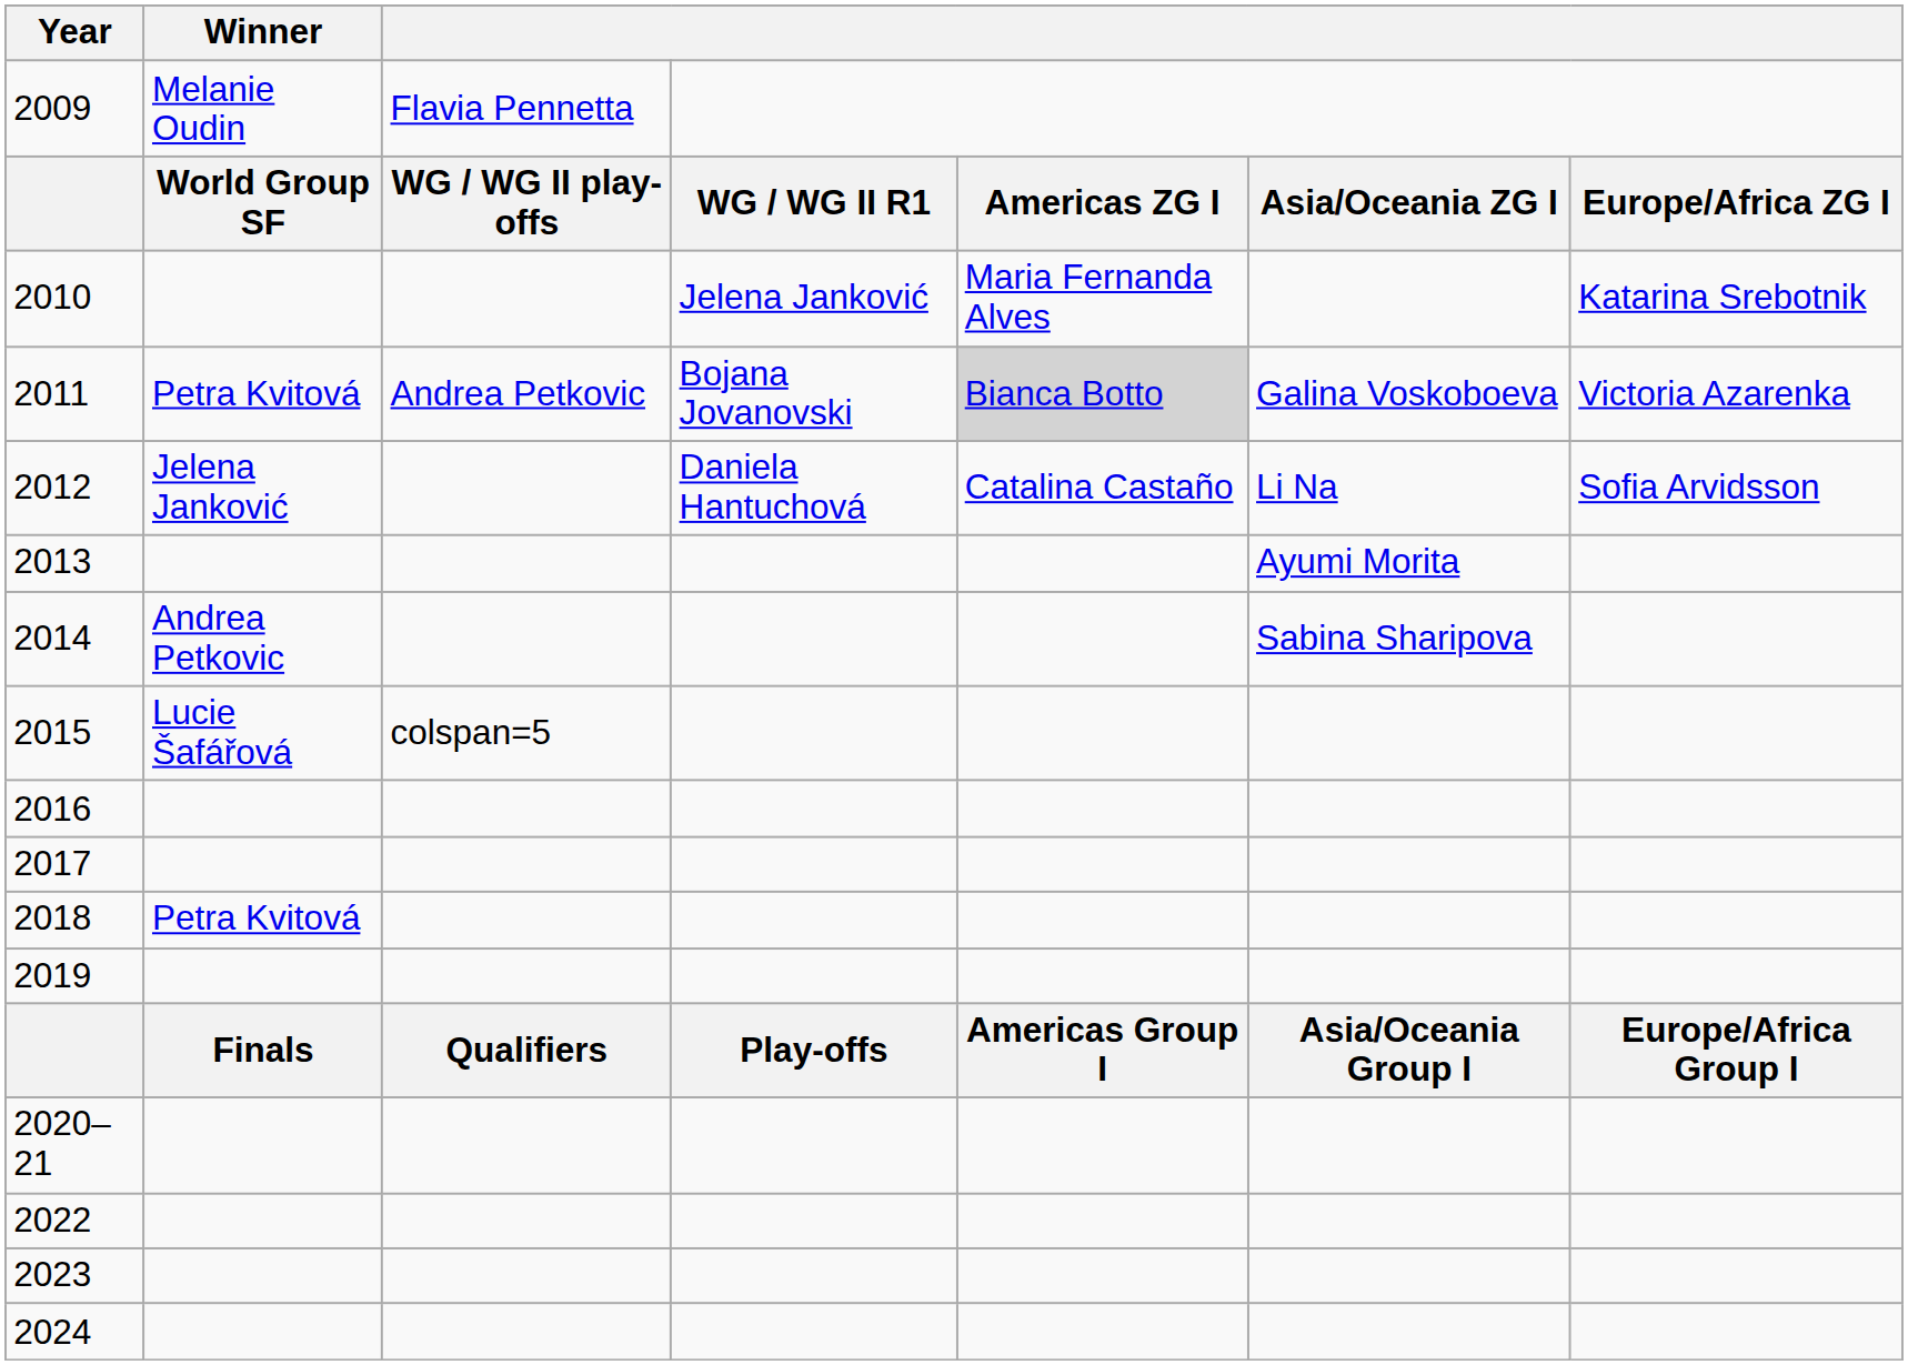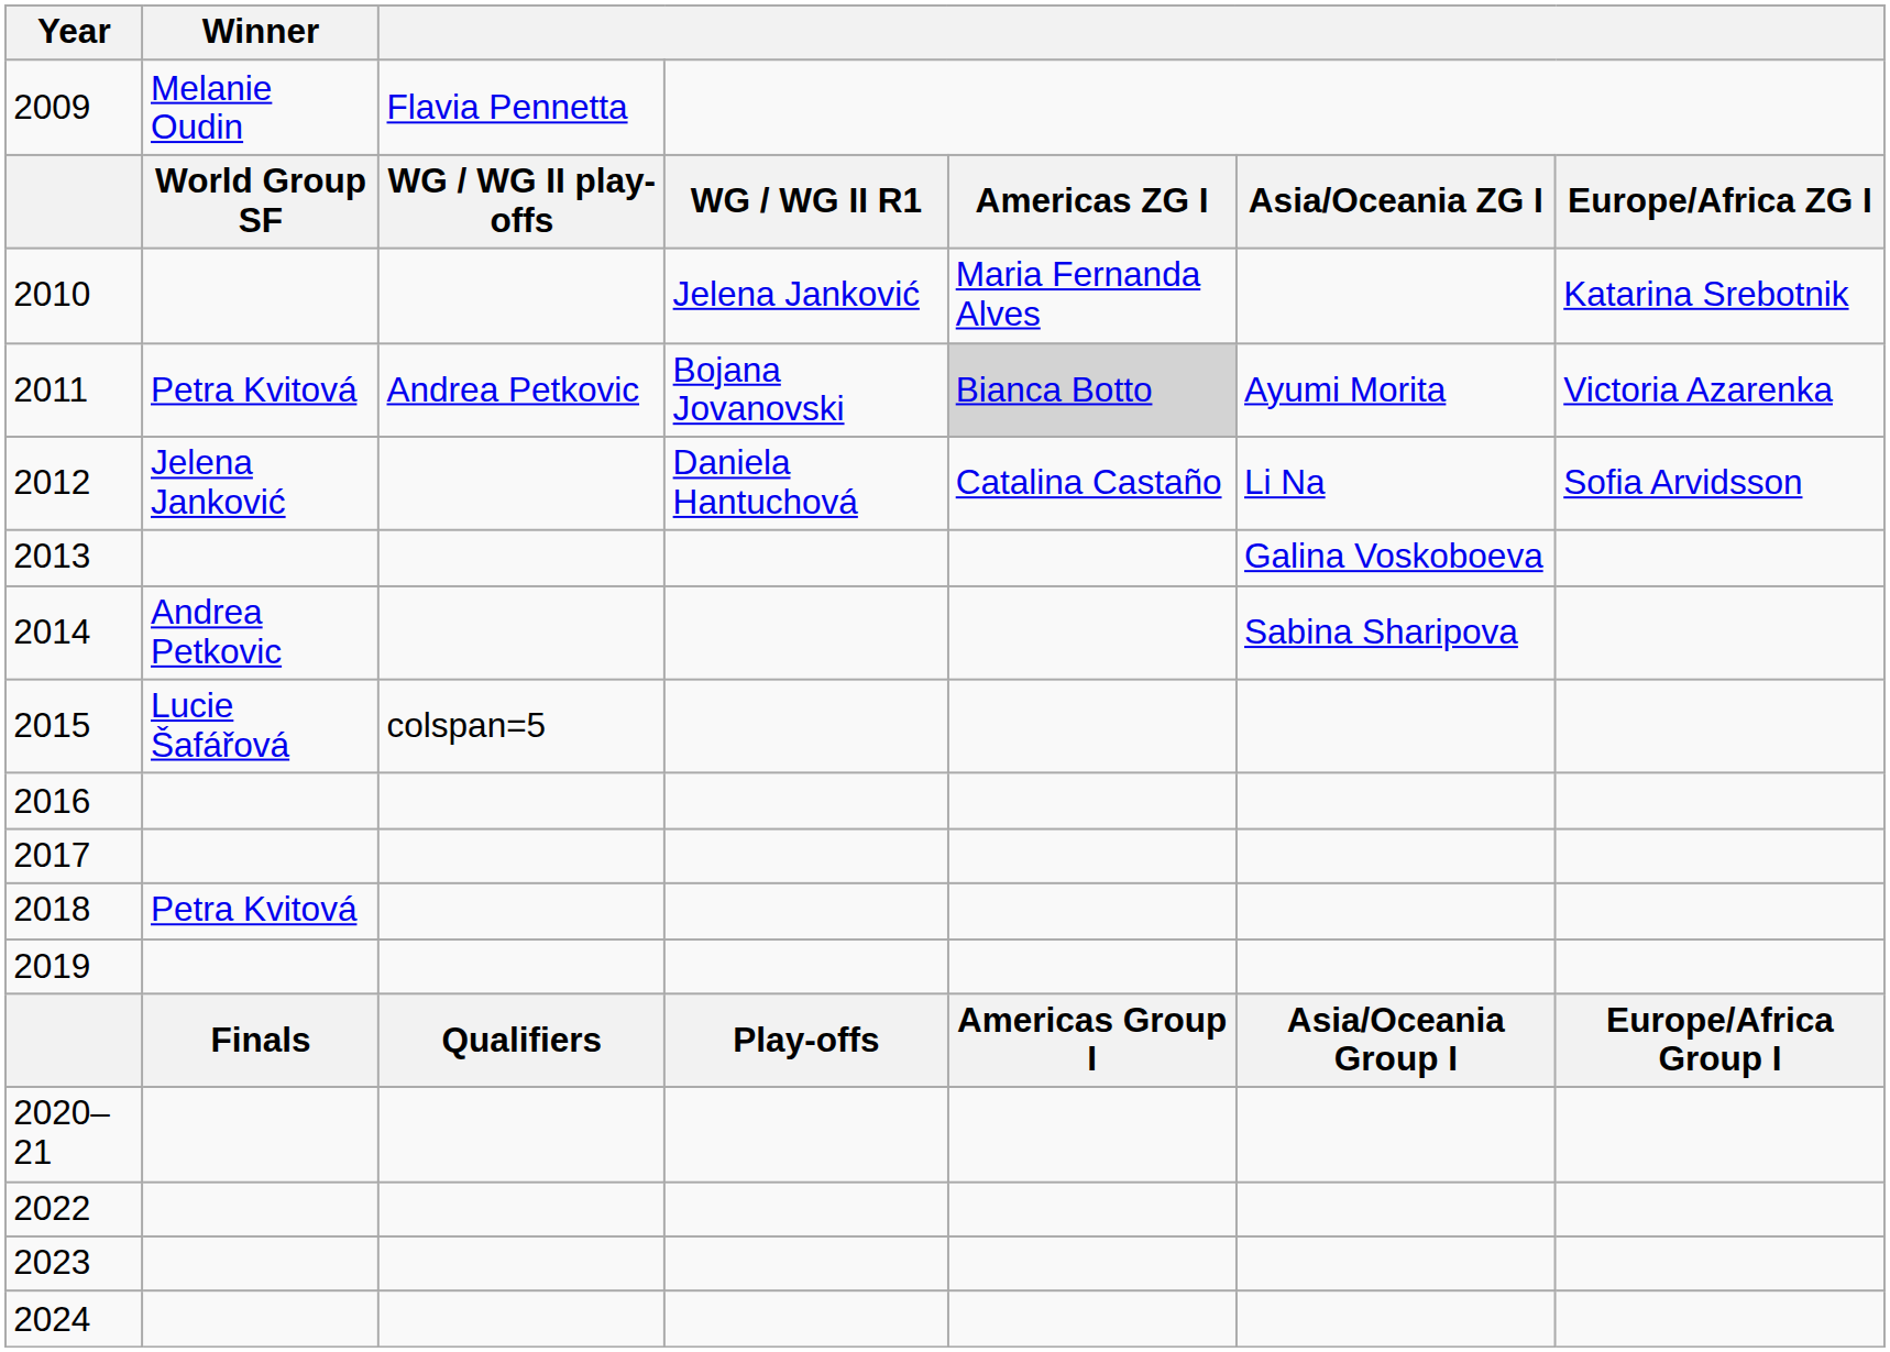2011 | column 6: Galina Voskoboeva -> Ayumi Morita
2013 | column 6: Ayumi Morita -> Galina Voskoboeva
